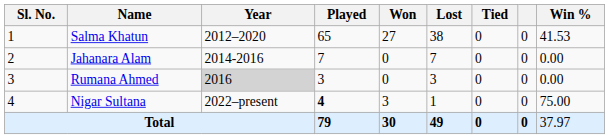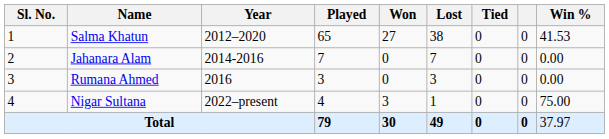Rumana Ahmed | Year: lightgrey background -> no background
Nigar Sultana | Played: bold -> normal
